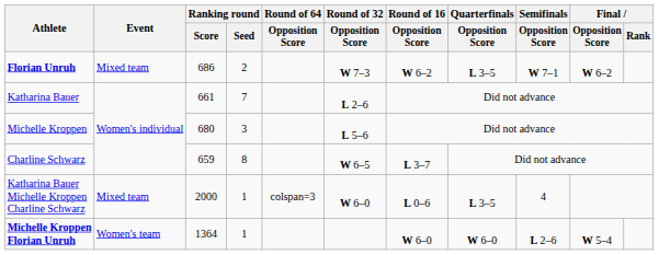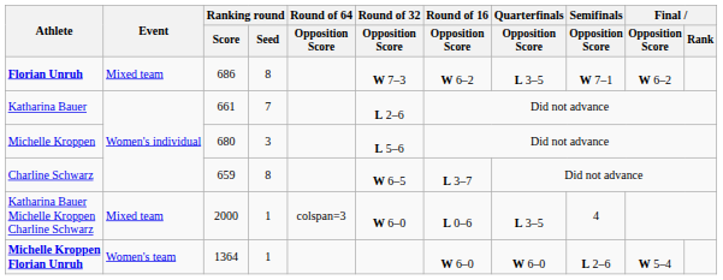Florian Unruh | Ranking round / Seed: 2 -> 8
